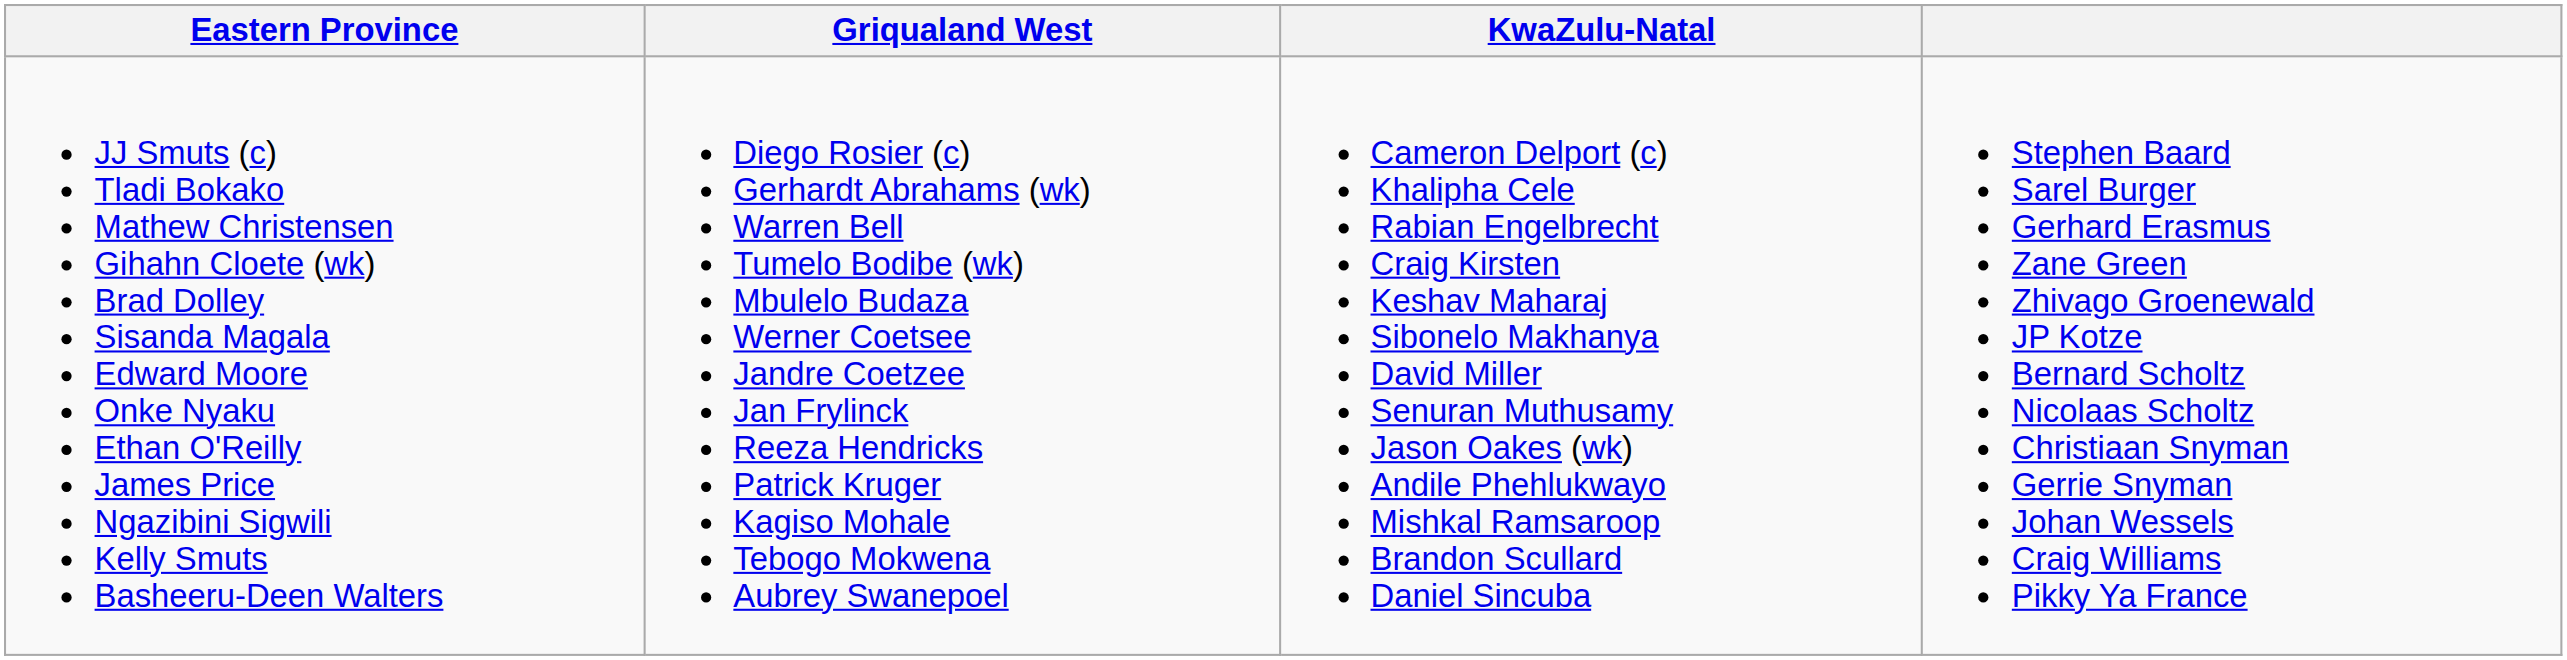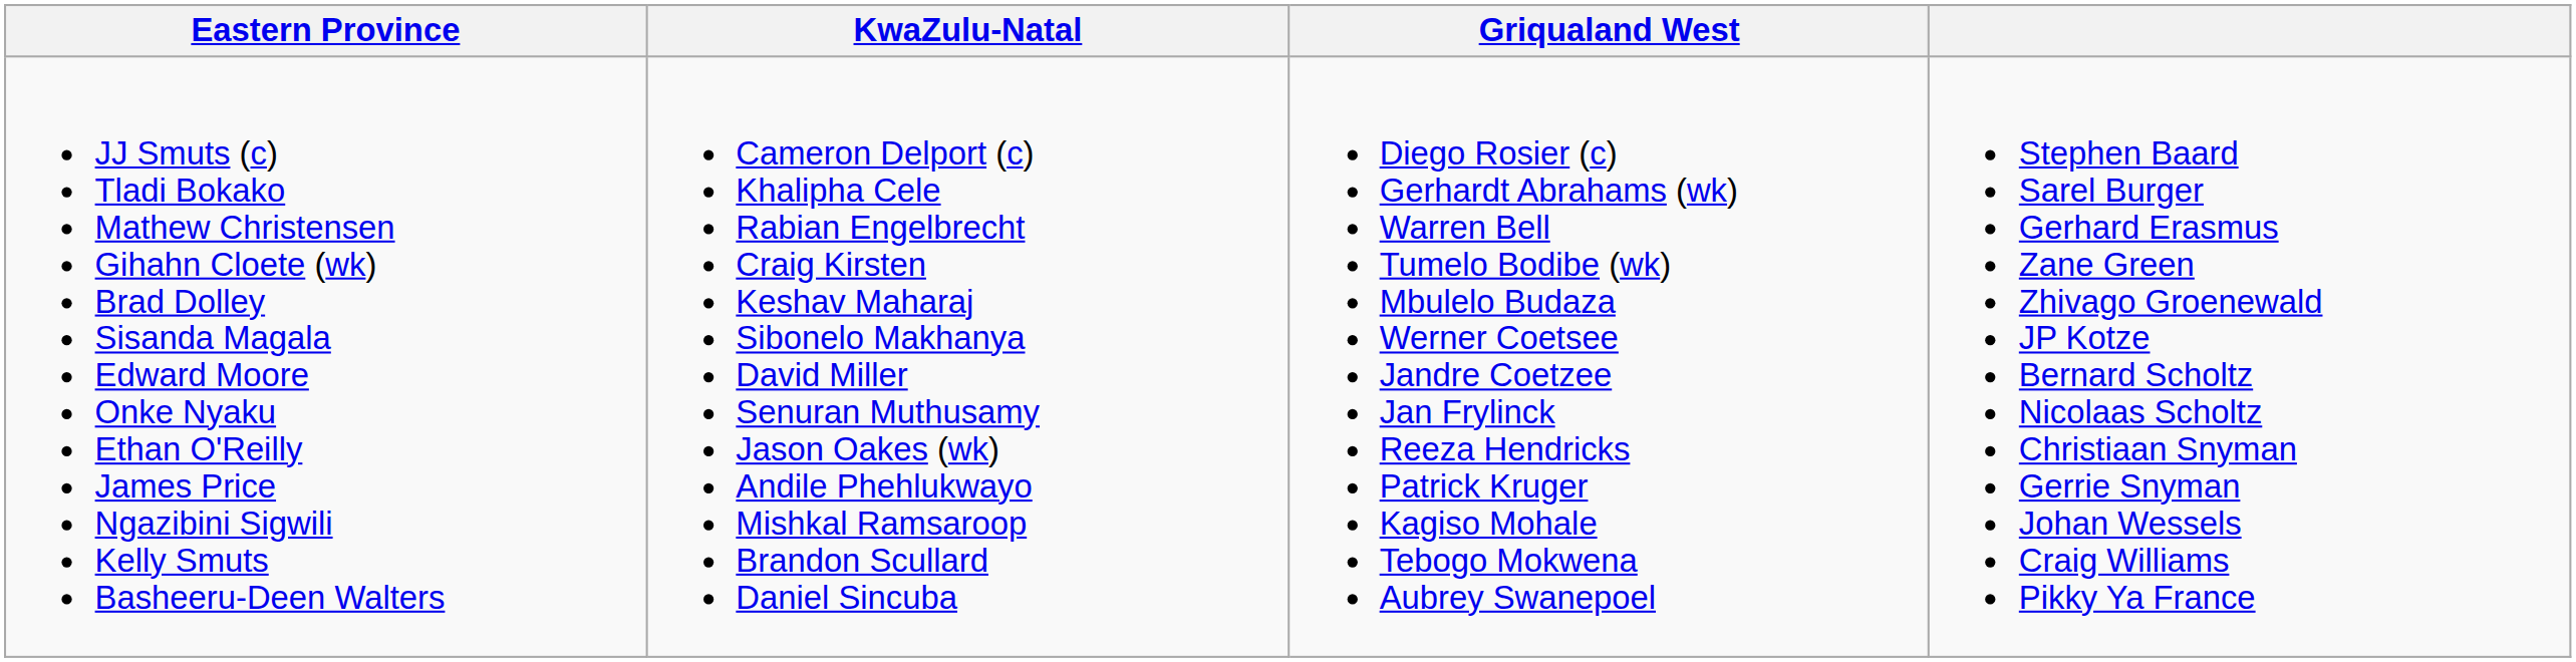columns swapped: Griqualand West <-> KwaZulu-Natal
